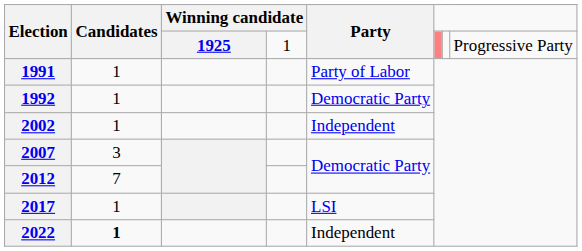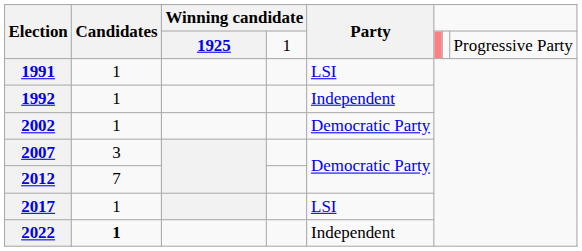1991 | Party: Party of Labor -> LSI
1992 | Party: Democratic Party -> Independent
2002 | Party: Independent -> Democratic Party
